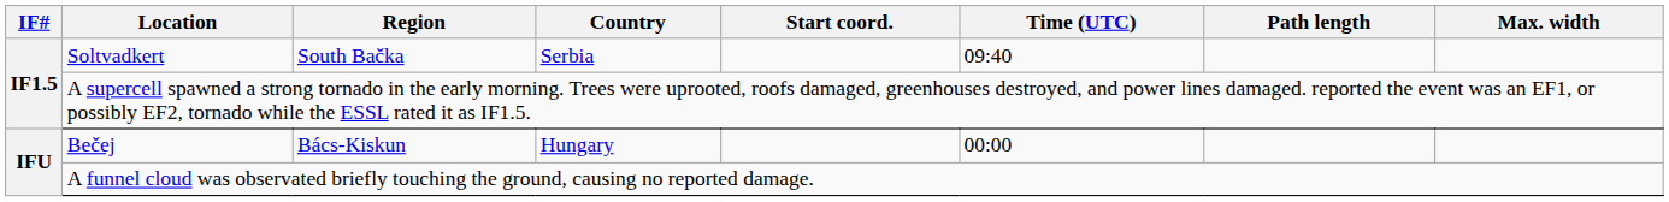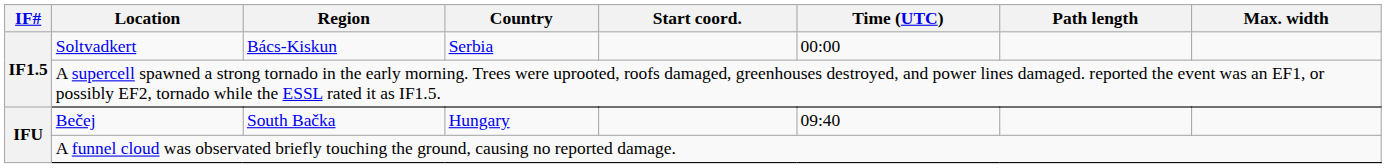Soltvadkert | Region: South Bačka -> Bács-Kiskun
Soltvadkert | Time (UTC): 09:40 -> 00:00
Bečej | Region: Bács-Kiskun -> South Bačka
Bečej | Time (UTC): 00:00 -> 09:40
